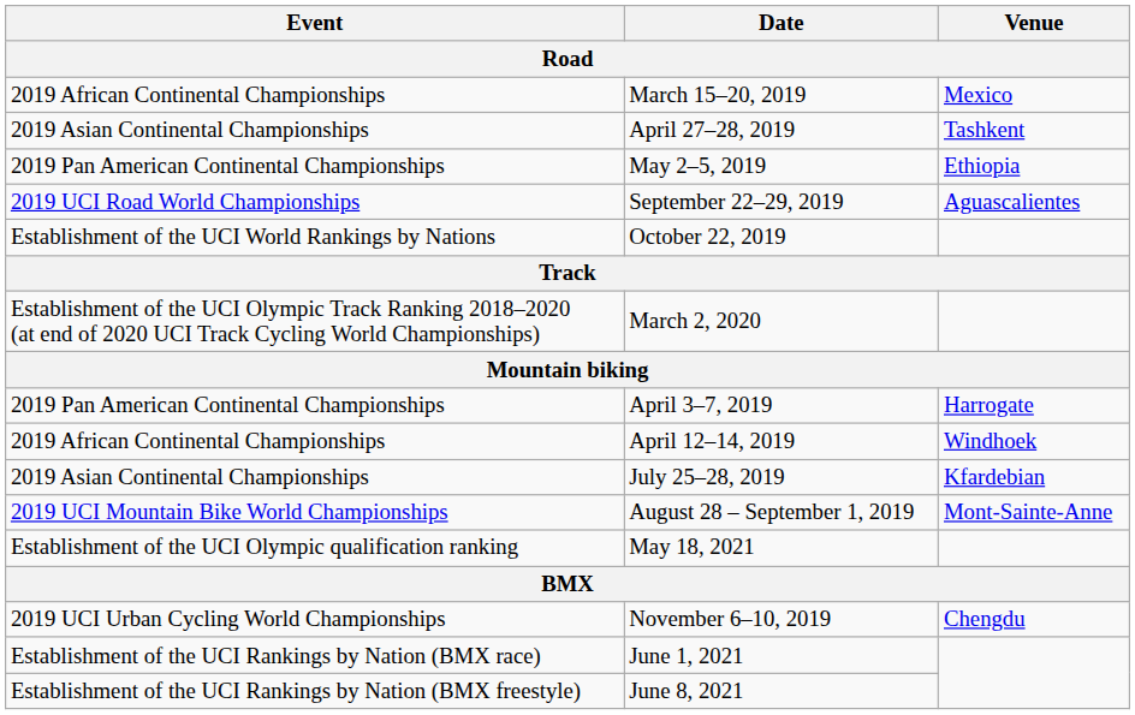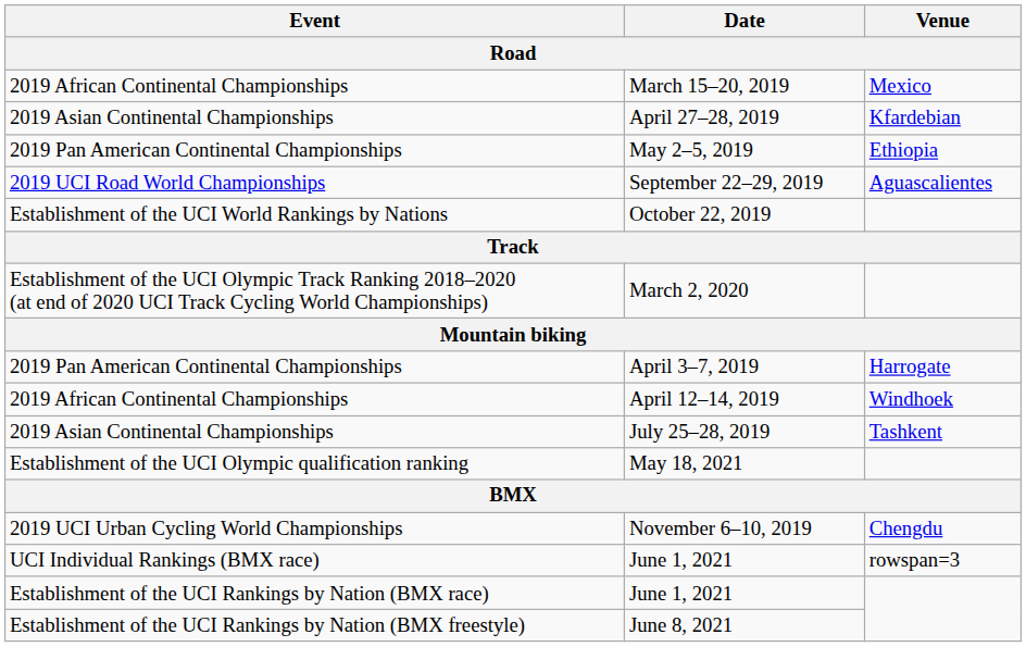April 27–28, 2019 | Venue: Tashkent -> Kfardebian
July 25–28, 2019 | Venue: Kfardebian -> Tashkent
- row: 2019 UCI Mountain Bike World Championships | August 28 – September 1, 2019 | Mont-Sainte-Anne
+ row: UCI Individual Rankings (BMX race) | June 1, 2021 | rowspan=3
